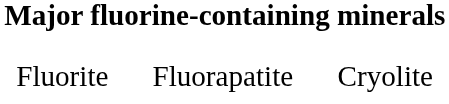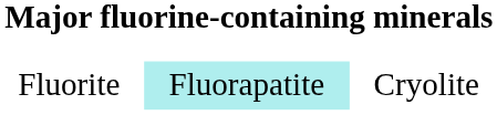Fluorite | column 2: no background -> paleturquoise background
